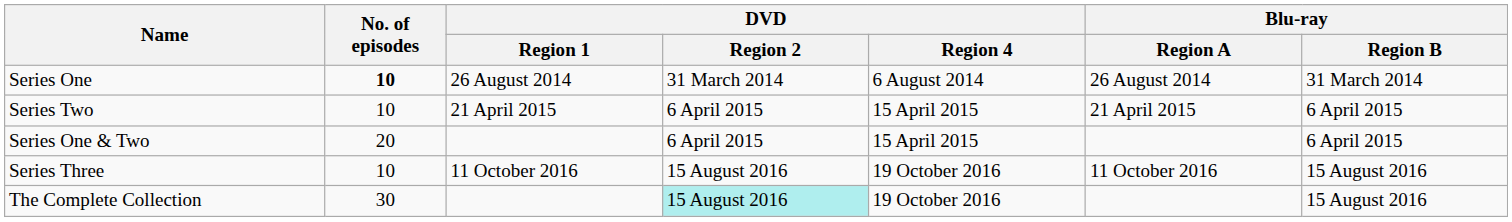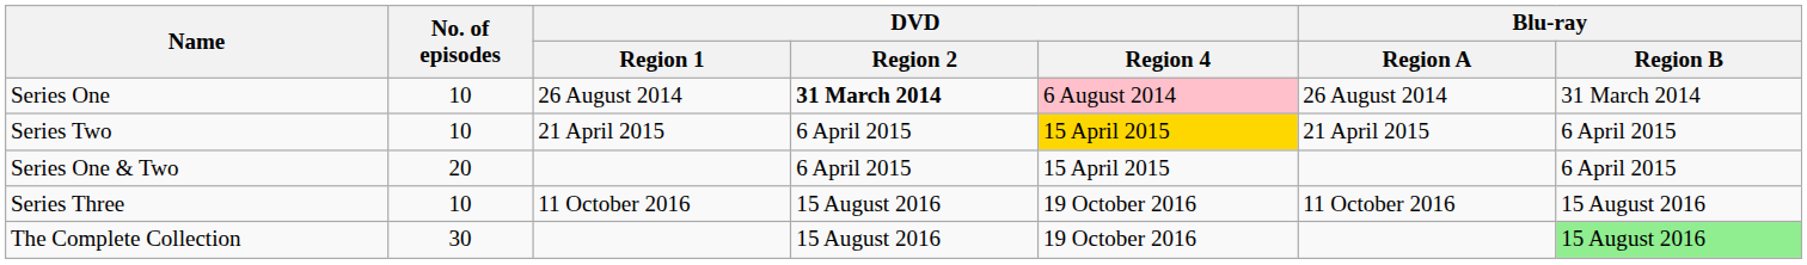Series One | No. of episodes: bold -> normal
Series One | DVD / Region 2: normal -> bold
Series One | DVD / Region 4: no background -> pink background
Series Two | DVD / Region 4: no background -> gold background
The Complete Collection | DVD / Region 2: paleturquoise background -> no background
The Complete Collection | Blu-ray / Region B: no background -> lightgreen background
